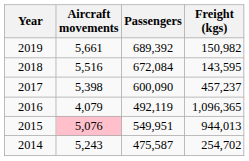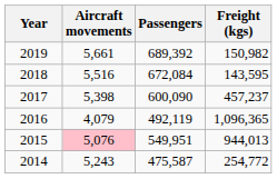2014 | Freight (kgs): 254,702 -> 254,772
